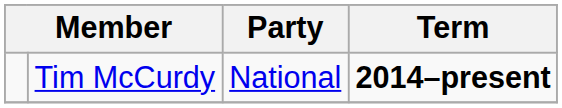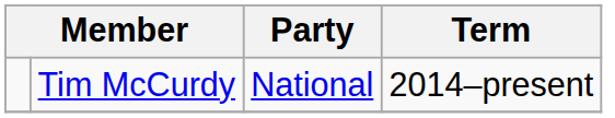Tim McCurdy | Term: bold -> normal
